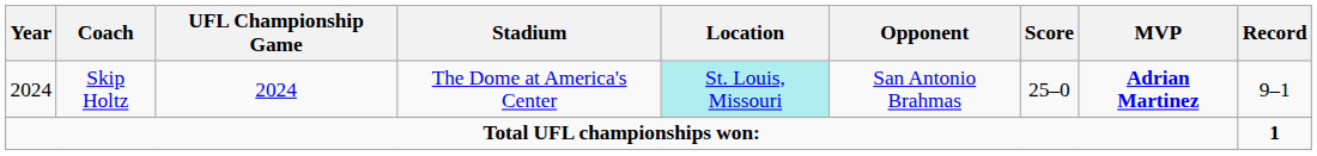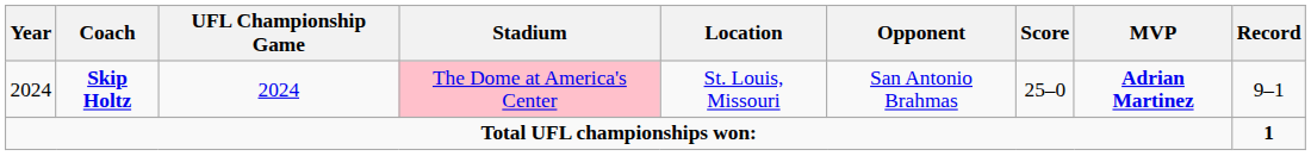row 2 | Coach: normal -> bold
row 2 | Stadium: no background -> pink background
row 2 | Location: paleturquoise background -> no background
